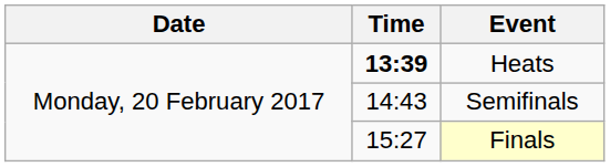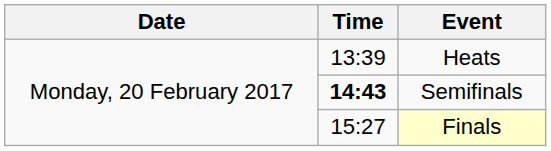Heats | Time: bold -> normal
Semifinals | Time: normal -> bold
